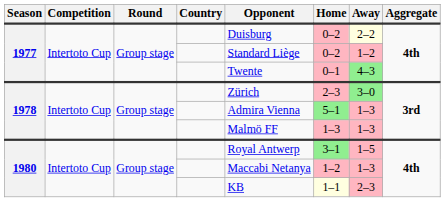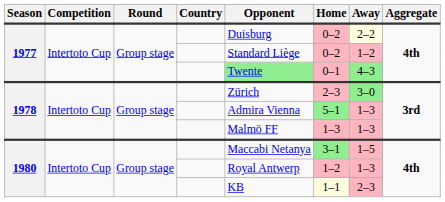row 4 | Opponent: no background -> lightgreen background
row 8 | Opponent: Royal Antwerp -> Maccabi Netanya
row 9 | Opponent: Maccabi Netanya -> Royal Antwerp
